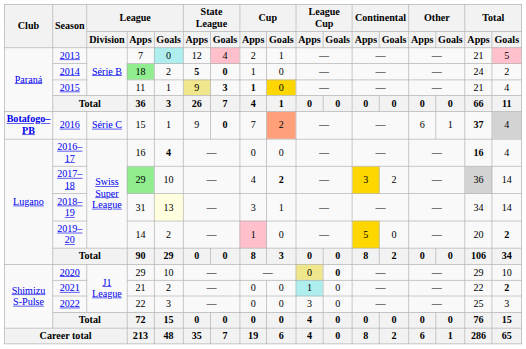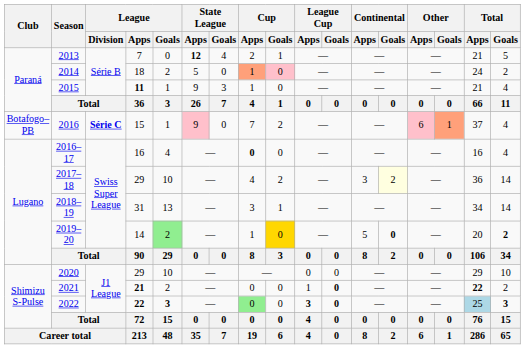2013 | League / Goals: paleturquoise background -> no background
2013 | State League / Apps: normal -> bold
2013 | State League / Goals: pink background -> no background
2013 | Total / Goals: pink background -> no background
2014 | League / Apps: lightgreen background -> no background
2014 | State League / Apps: bold -> normal
2014 | State League / Goals: bold -> normal
2014 | Cup / Apps: no background -> lightsalmon background
2014 | Cup / Goals: no background -> pink background
2015 | League / Apps: normal -> bold
2015 | State League / Apps: khaki background -> no background
2015 | State League / Goals: bold -> normal
2015 | Cup / Apps: bold -> normal
2015 | Cup / Goals: gold background -> no background
2016 | Club: bold -> normal
2016 | League / Division: normal -> bold
2016 | State League / Apps: no background -> pink background
2016 | State League / Goals: bold -> normal
2016 | Cup / Goals: lightsalmon background -> no background
2016 | Other / Apps: no background -> pink background
2016 | Other / Goals: no background -> lightsalmon background
2016 | Total / Apps: bold -> normal
2016 | Total / Goals: lightgrey background -> no background
2016–17 | League / Goals: bold -> normal
2016–17 | Cup / Apps: normal -> bold
2016–17 | Total / Apps: bold -> normal
2017–18 | League / Apps: lightgreen background -> no background
2017–18 | Cup / Goals: bold -> normal
2017–18 | Continental / Apps: gold background -> no background
2017–18 | Continental / Goals: no background -> lightyellow background
2017–18 | Total / Apps: lightgrey background -> no background
2018–19 | League / Goals: lightyellow background -> no background
2019–20 | League / Goals: no background -> lightgreen background
2019–20 | Cup / Apps: pink background -> no background
2019–20 | Cup / Goals: no background -> gold background
2019–20 | Continental / Apps: gold background -> no background
2019–20 | Continental / Goals: normal -> bold
2020 | League Cup / Apps: khaki background -> no background
2020 | League Cup / Goals: bold -> normal
2021 | League / Apps: normal -> bold
2021 | League Cup / Apps: paleturquoise background -> no background
2021 | League Cup / Goals: normal -> bold
2021 | Total / Apps: normal -> bold
2021 | Total / Goals: bold -> normal
2022 | League / Apps: normal -> bold
2022 | League / Goals: normal -> bold
2022 | Cup / Apps: no background -> lightgreen background
2022 | League Cup / Apps: normal -> bold
2022 | League Cup / Goals: normal -> bold
2022 | Total / Apps: no background -> lightblue background
2022 | Total / Goals: normal -> bold
